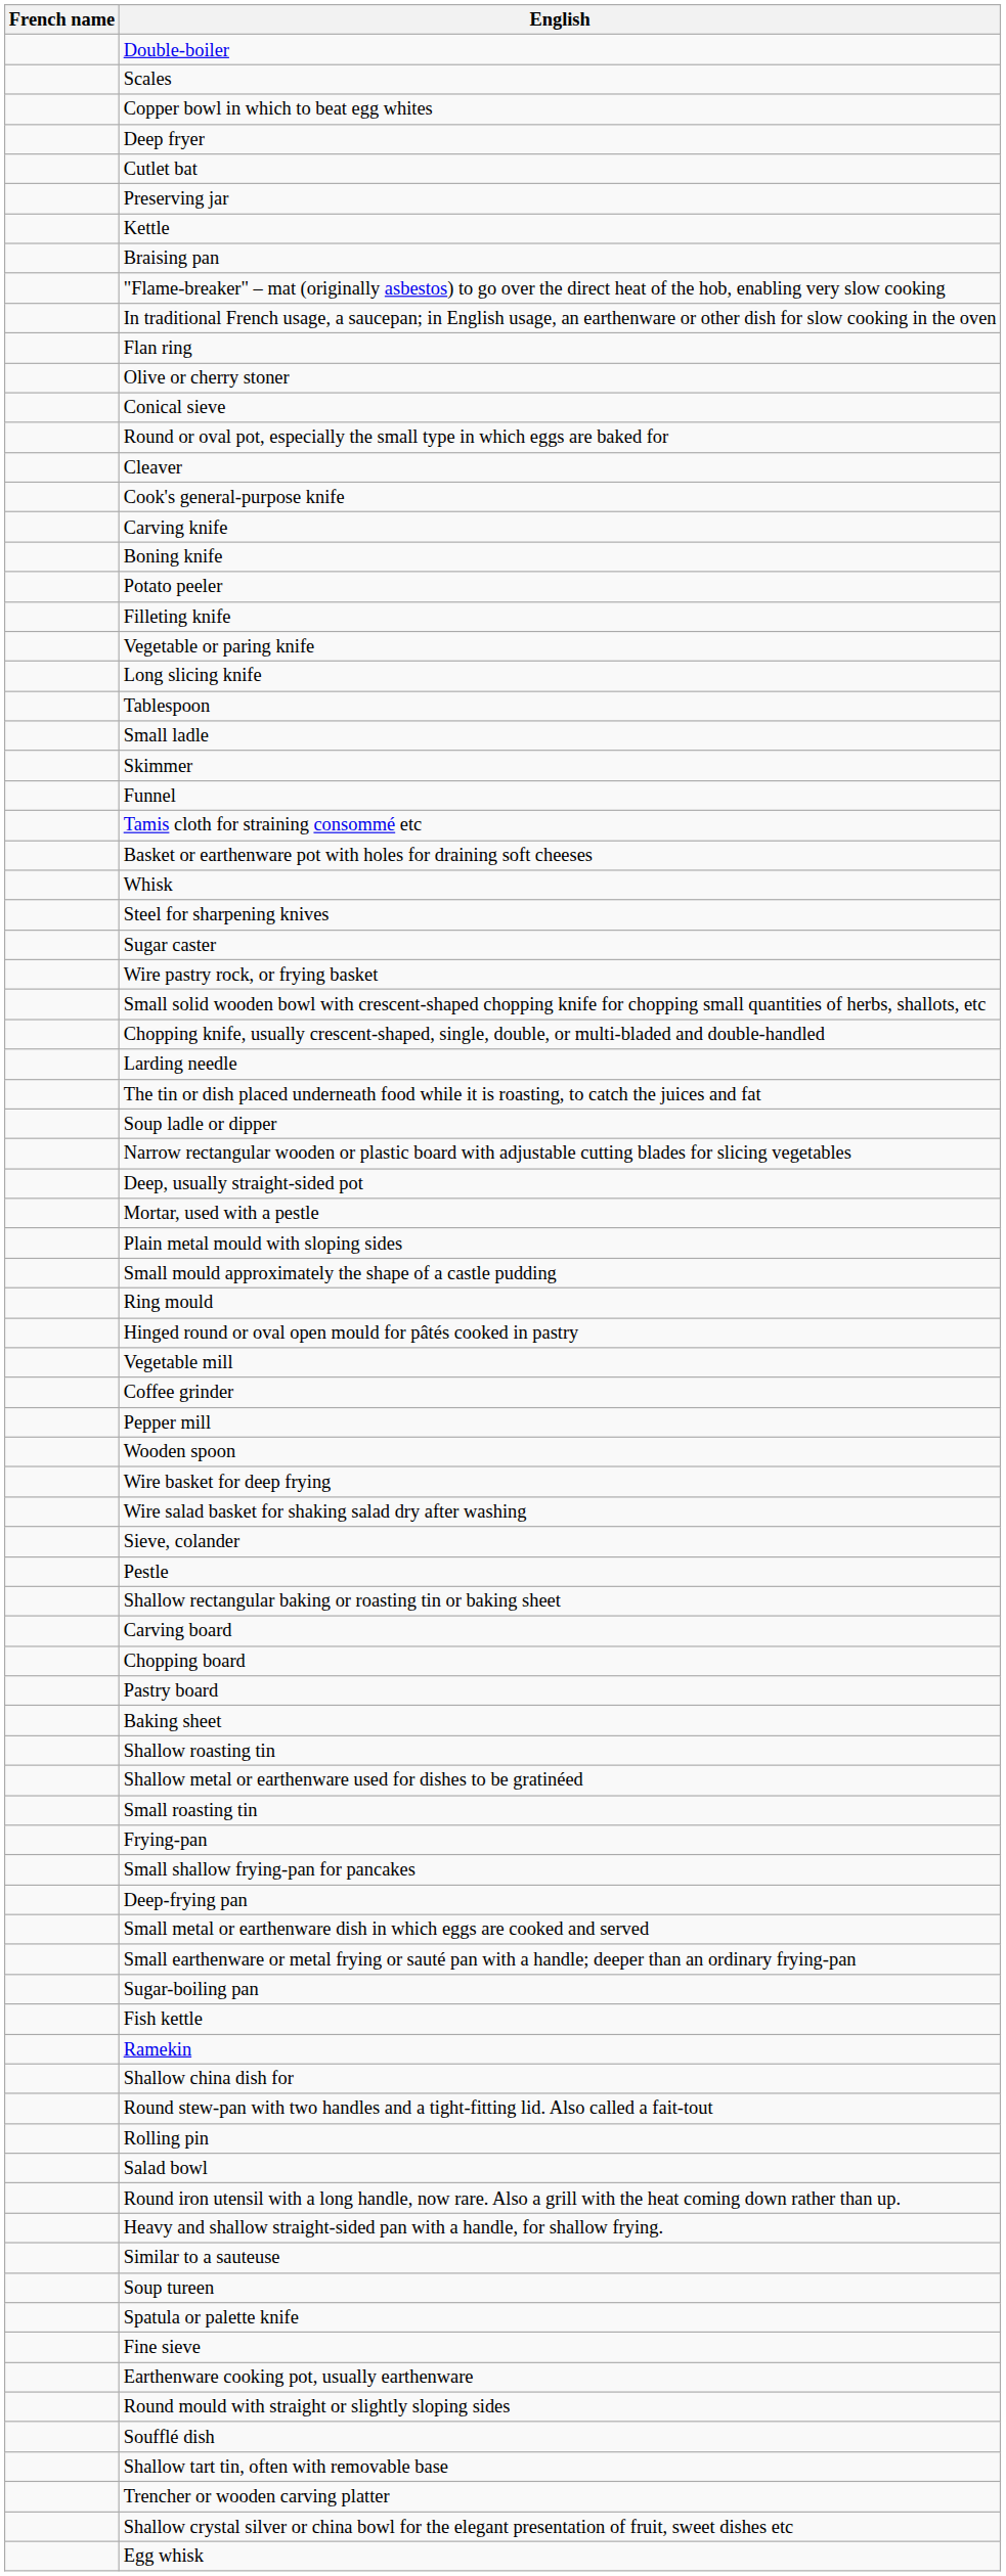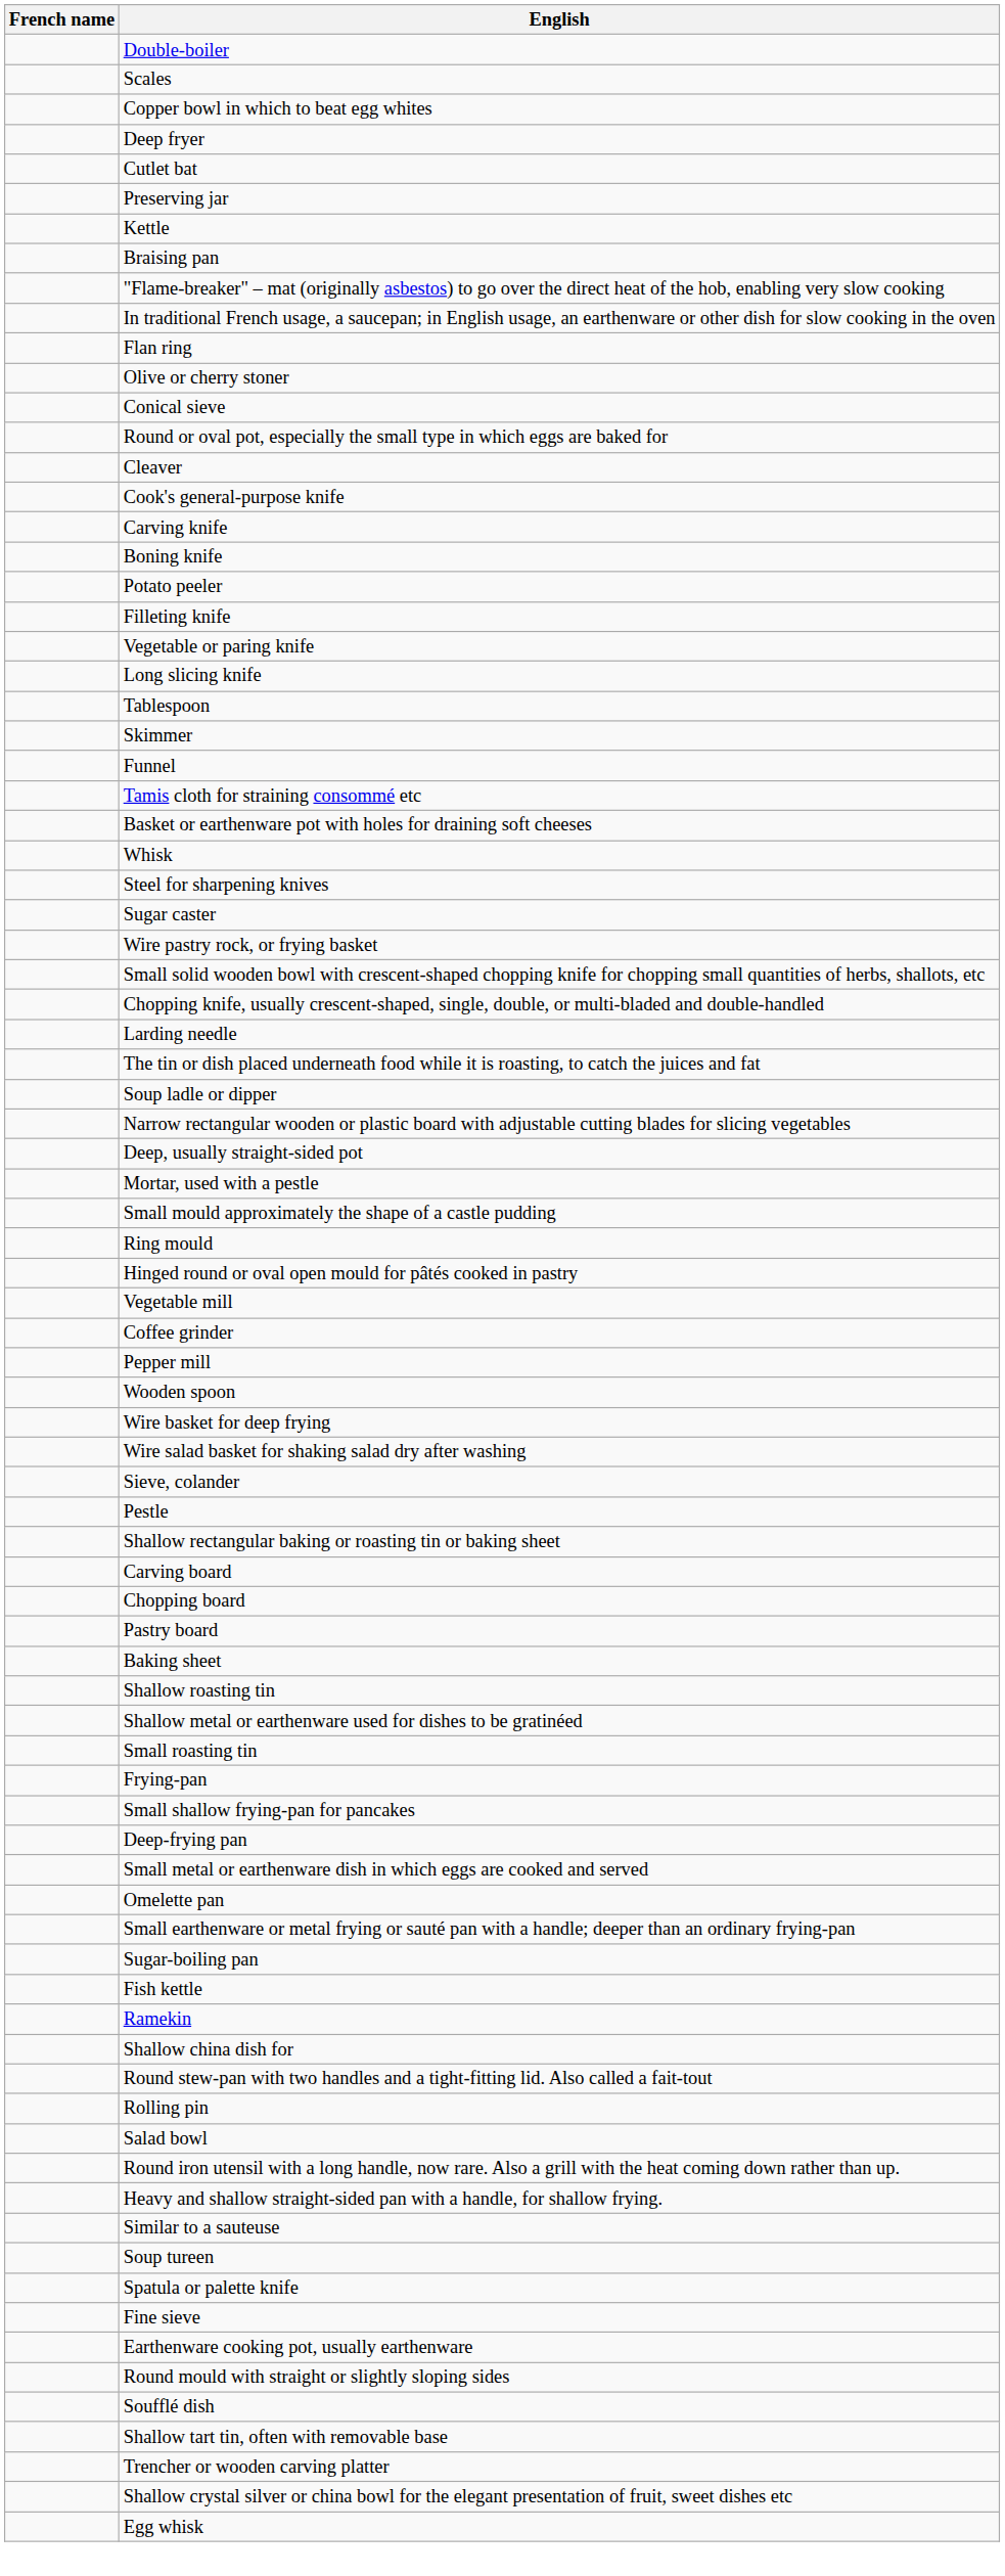- row: Small ladle
- row: Plain metal mould with sloping sides
+ row: Omelette pan
